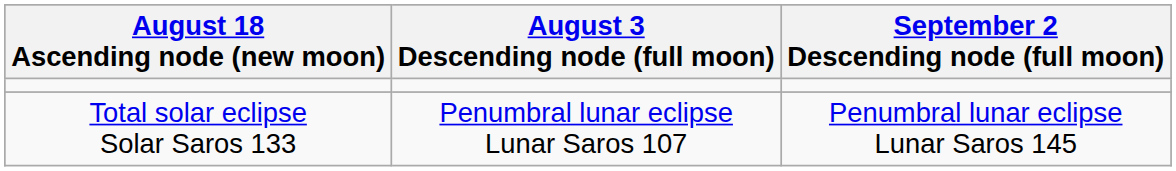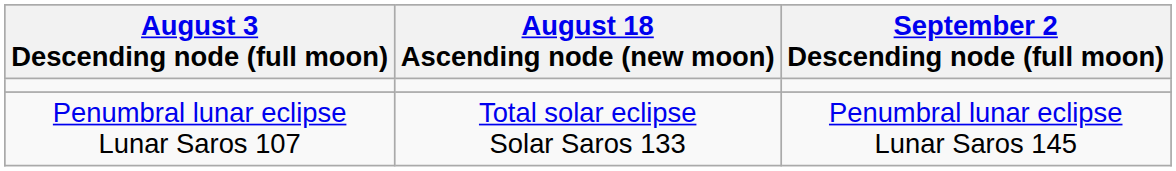columns swapped: August 3 Descending node (full moon) <-> August 18 Ascending node (new moon)
